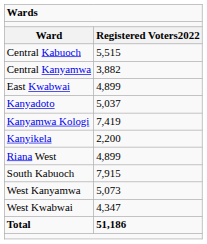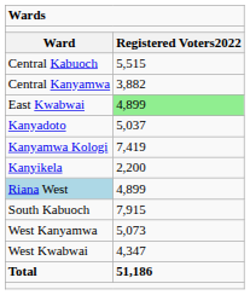row 6 | column 2: no background -> lightgreen background
row 10 | column 1: no background -> lightblue background
